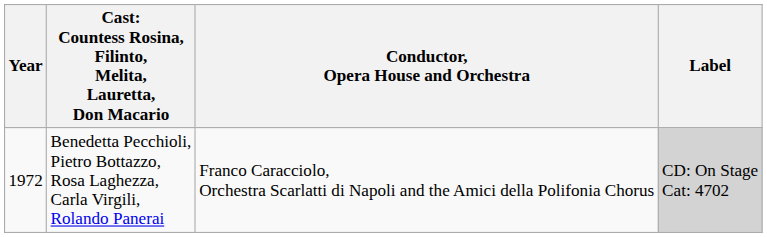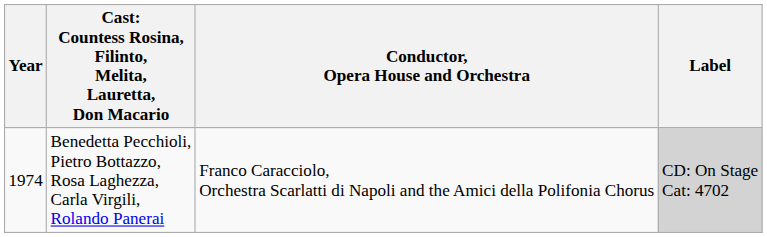row 2 | Year: 1972 -> 1974
